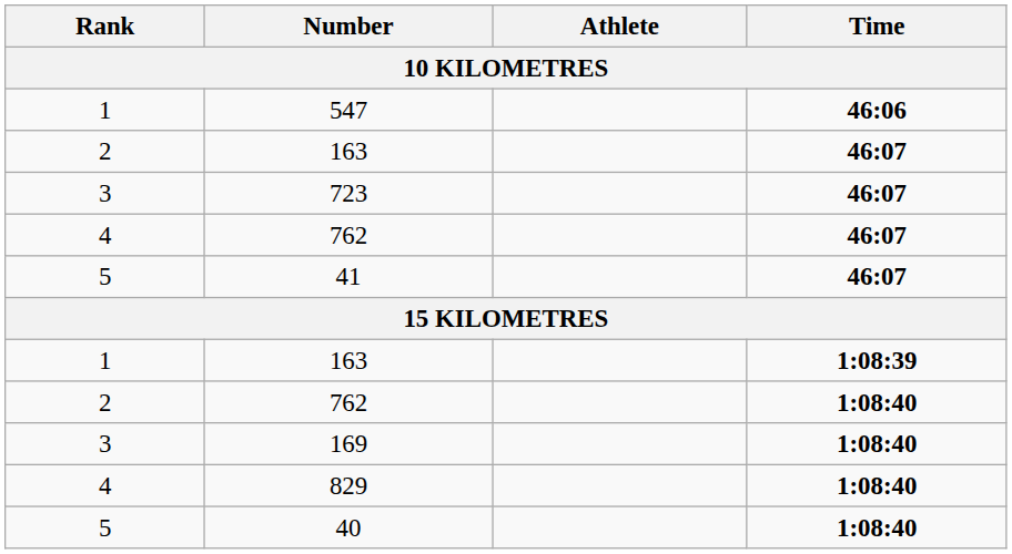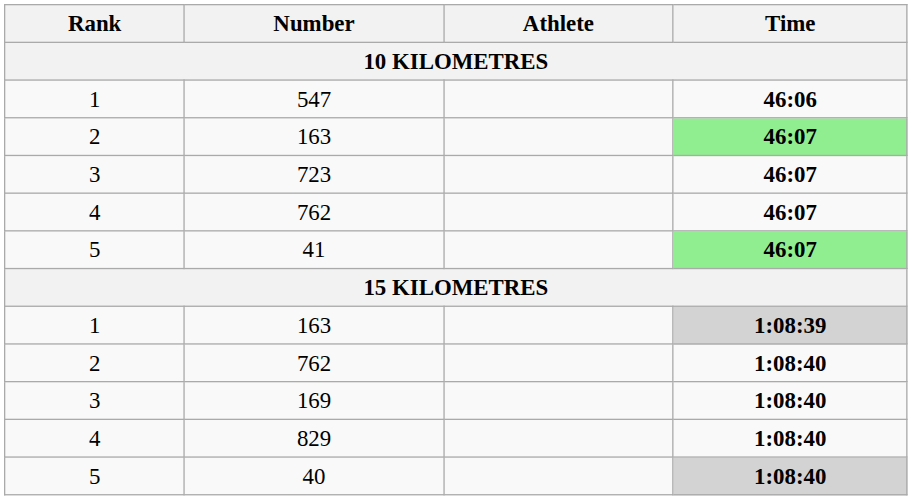2 / 163 | Time: no background -> lightgreen background
41 | Time: no background -> lightgreen background
1 / 163 | Time: no background -> lightgrey background
40 | Time: no background -> lightgrey background
